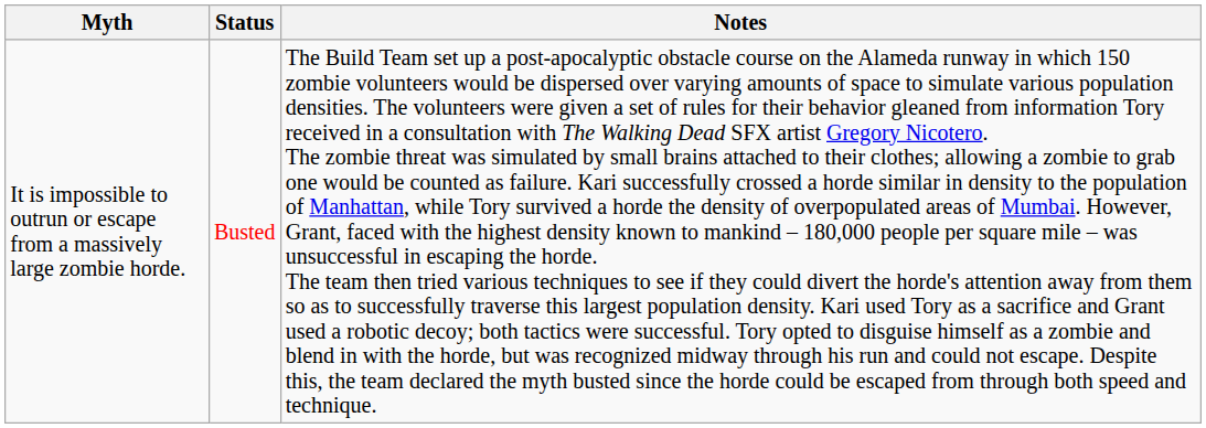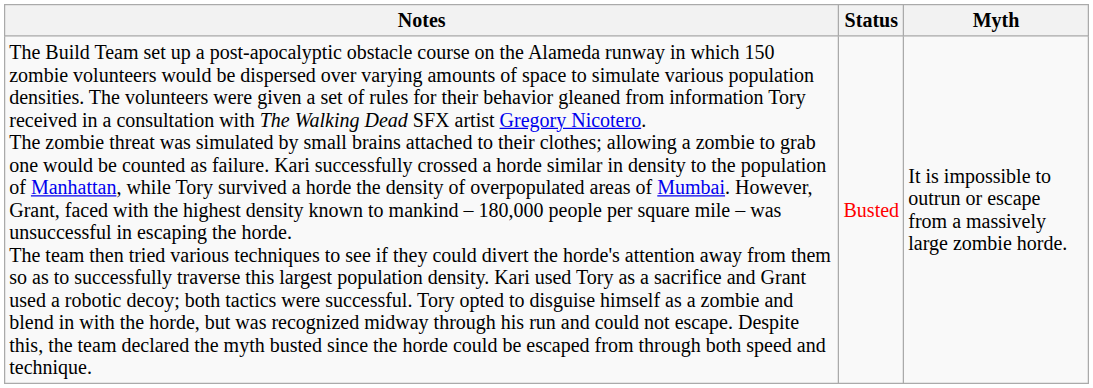columns swapped: Myth <-> Notes
